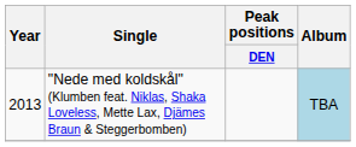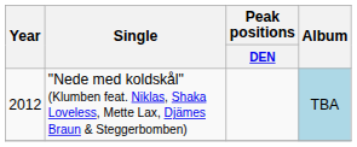row 3 | Year: 2013 -> 2012
